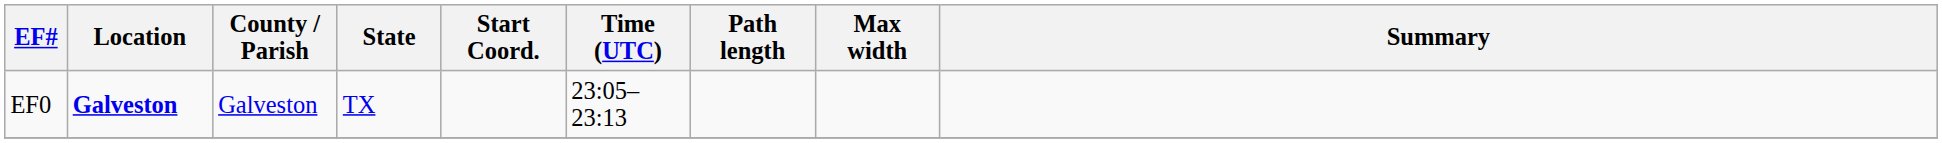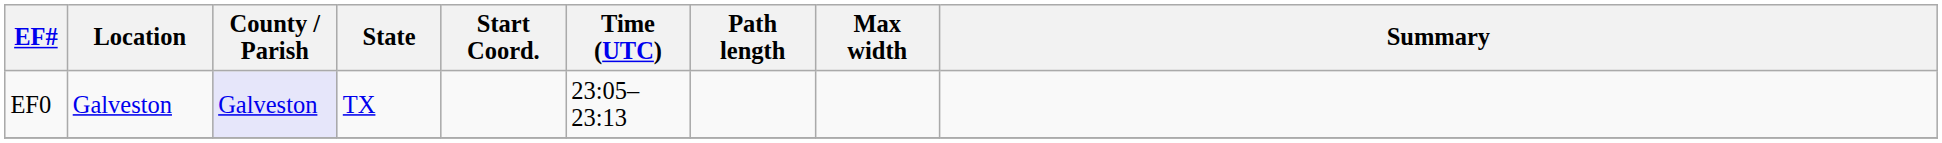EF0 | Location: bold -> normal
EF0 | County / Parish: no background -> lavender background
